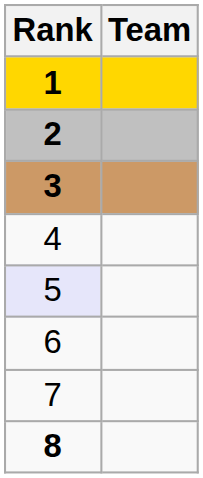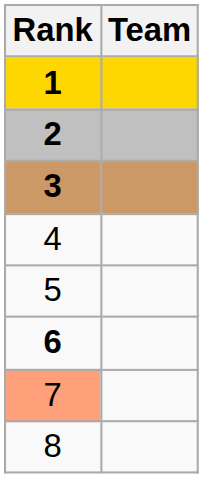5 | Rank: lavender background -> no background
6 | Rank: normal -> bold
7 | Rank: no background -> lightsalmon background
8 | Rank: bold -> normal
